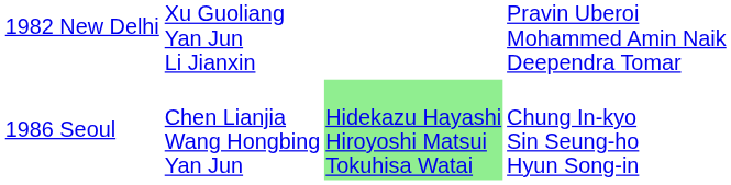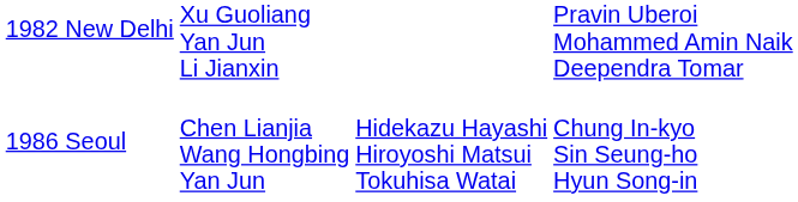1986 Seoul | column 3: lightgreen background -> no background
